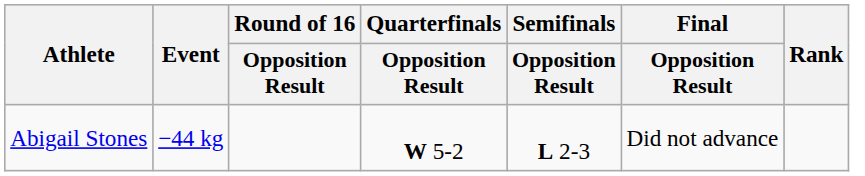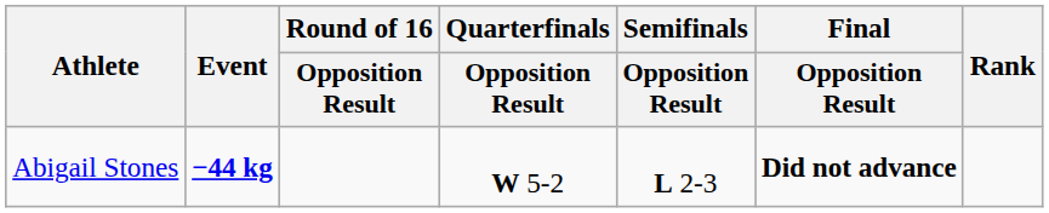Abigail Stones | Event: normal -> bold
Abigail Stones | Final / Opposition Result: normal -> bold
